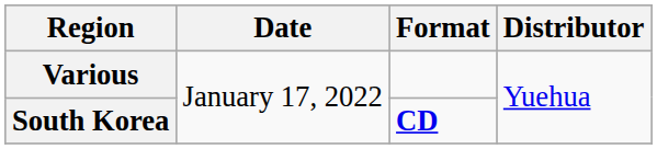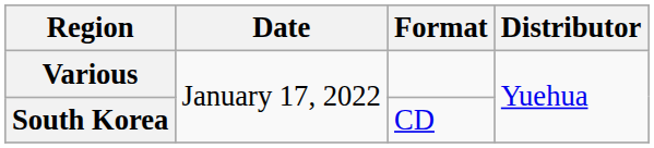South Korea | Format: bold -> normal
